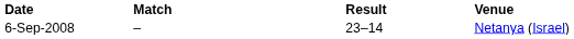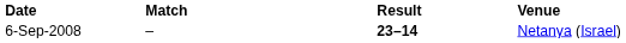6-Sep-2008 | Result: normal -> bold
